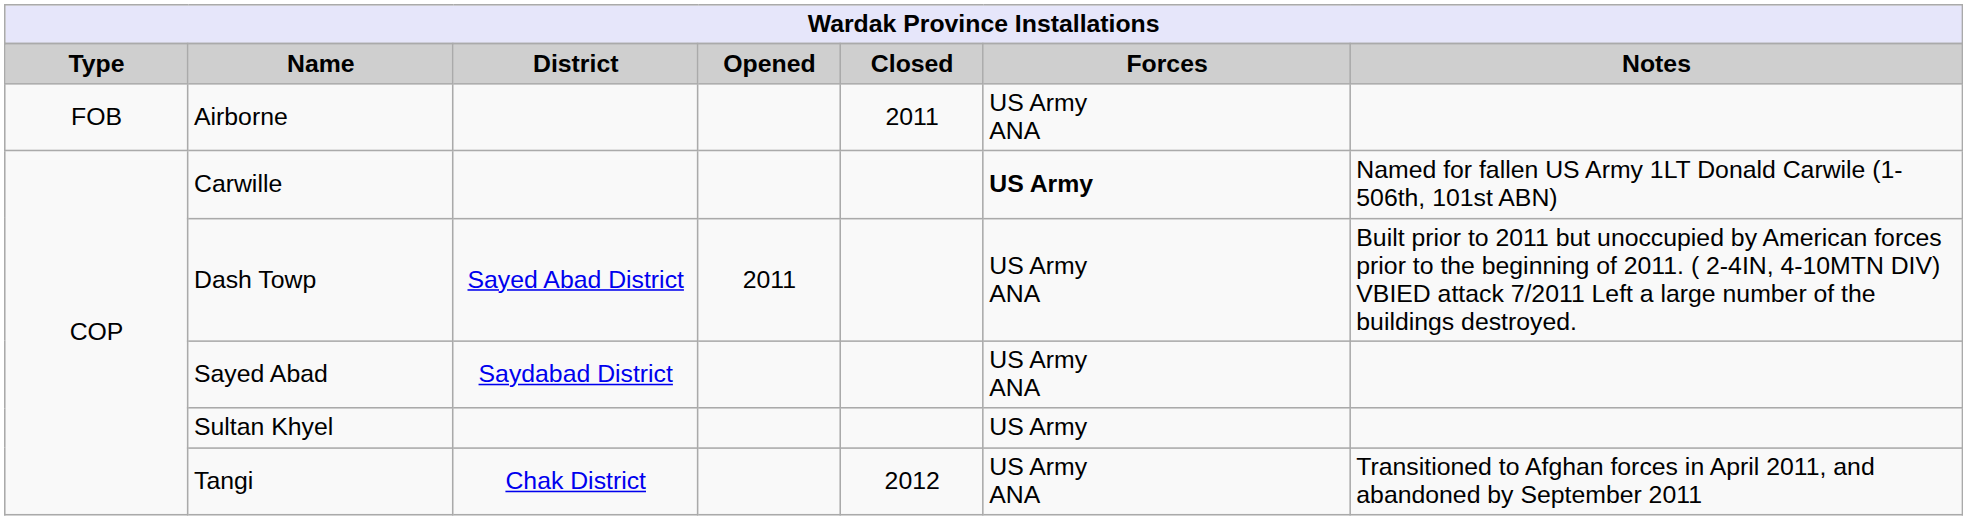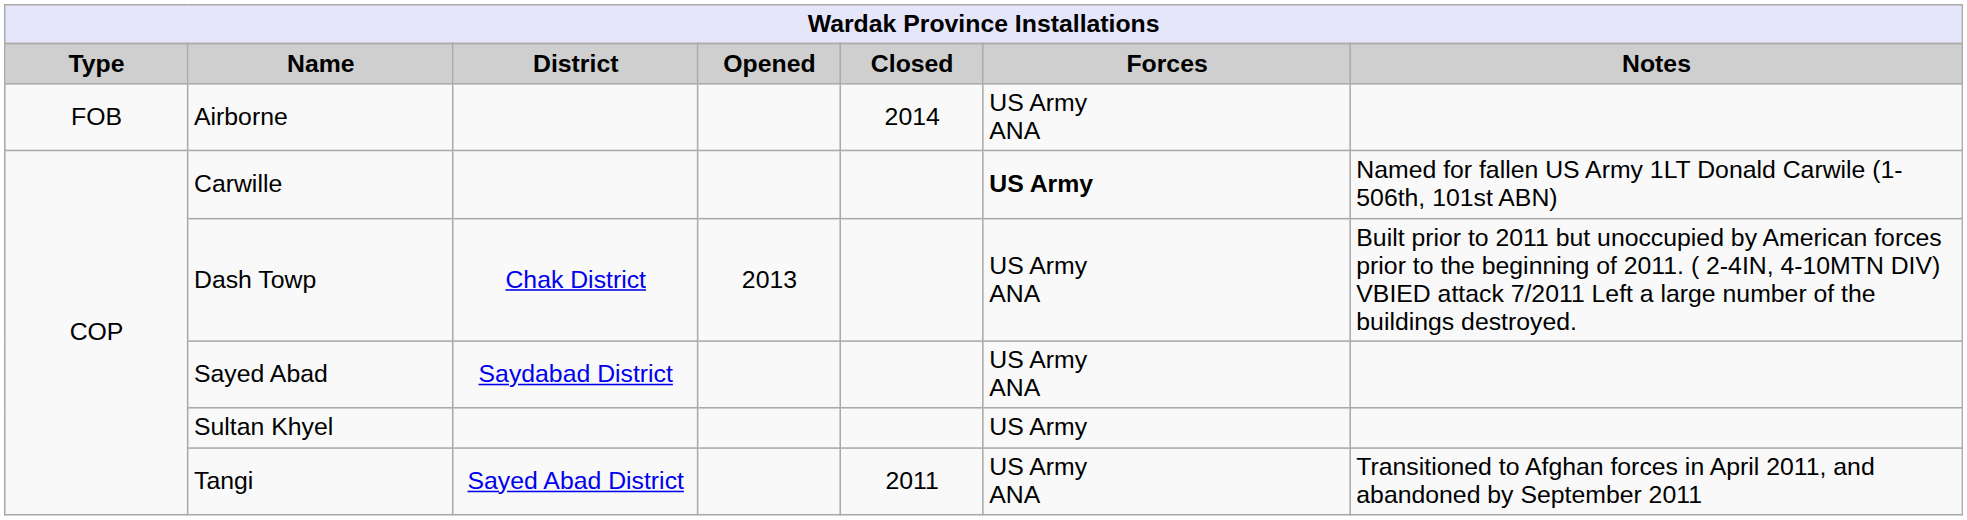Airborne | Closed: 2011 -> 2014
Dash Towp | District: Sayed Abad District -> Chak District
Dash Towp | Opened: 2011 -> 2013
Tangi | District: Chak District -> Sayed Abad District
Tangi | Closed: 2012 -> 2011
